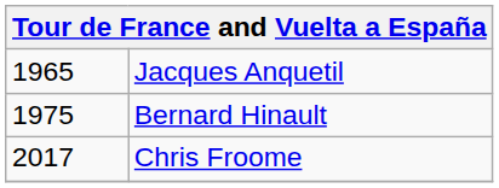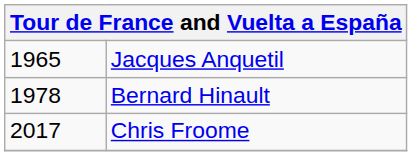Bernard Hinault | column 1: 1975 -> 1978
